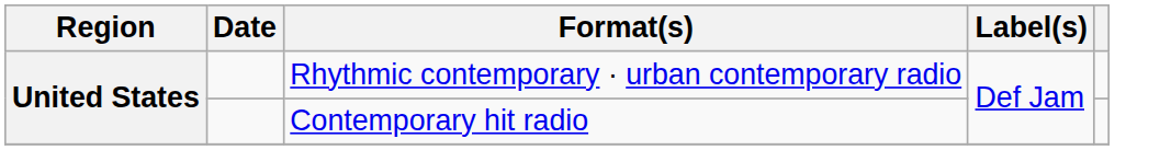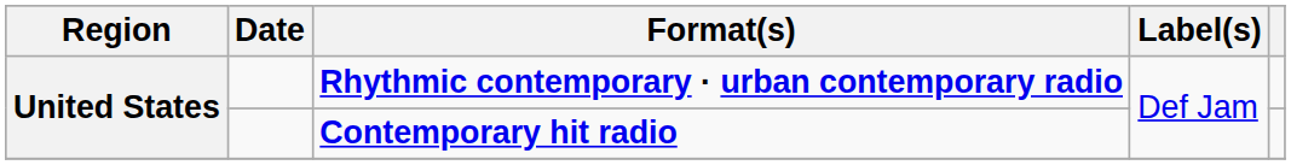Rhythmic contemporary · urban contemporary radio | Format(s): normal -> bold
Contemporary hit radio | Format(s): normal -> bold
